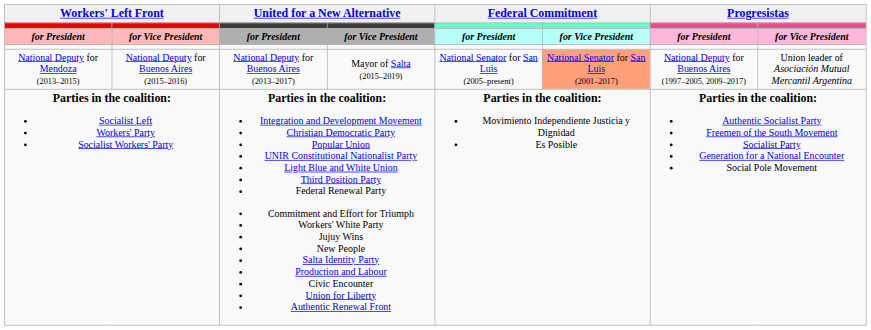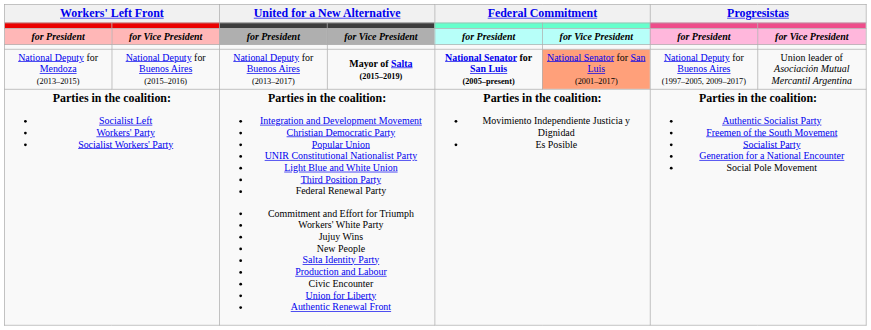National Deputy for Mendoza (2013–2015) | column 4: normal -> bold
National Deputy for Mendoza (2013–2015) | column 5: normal -> bold
